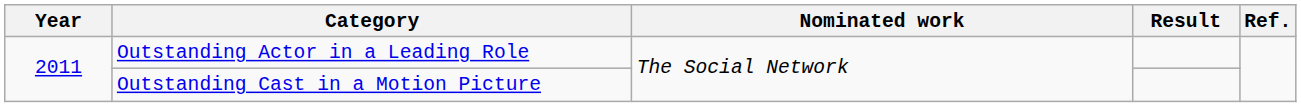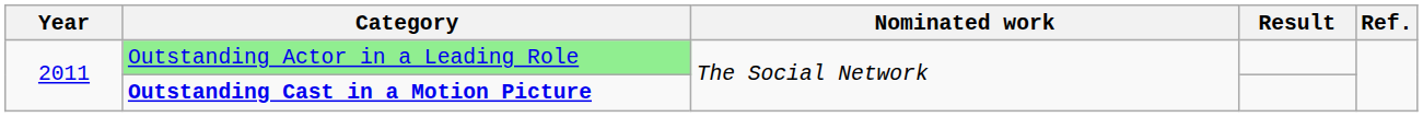Outstanding Actor in a Leading Role | Category: no background -> lightgreen background
Outstanding Cast in a Motion Picture | Category: normal -> bold
